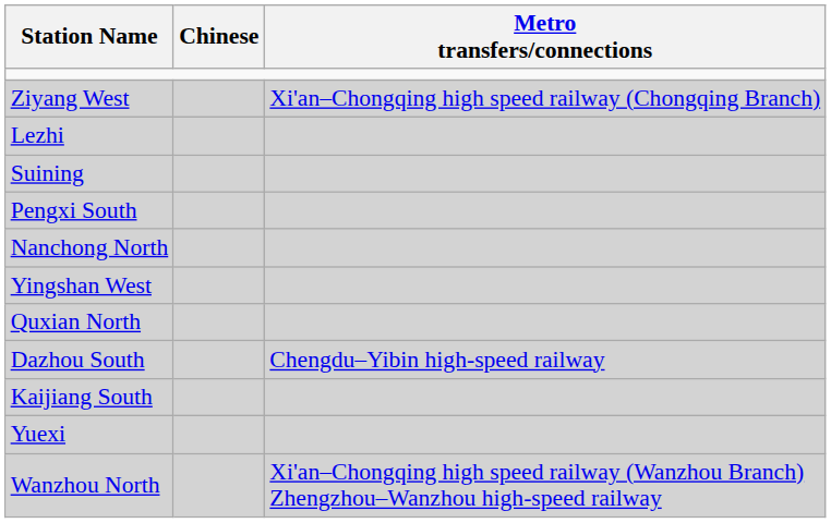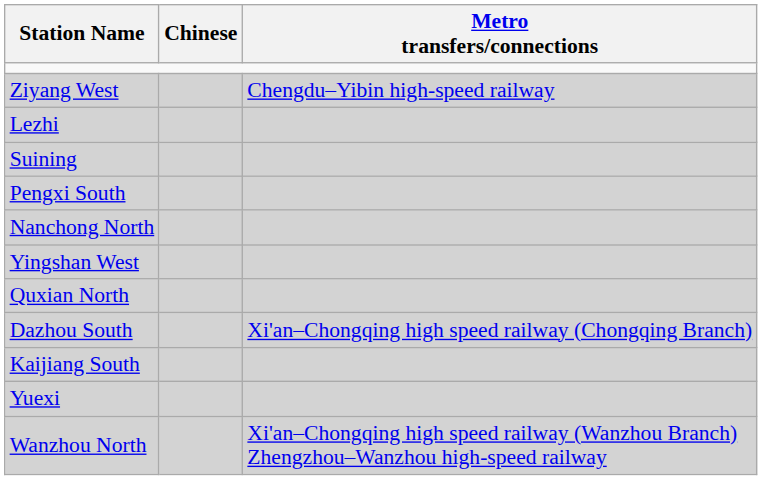Ziyang West | Metro transfers/connections: Xi'an–Chongqing high speed railway (Chongqing Branch) -> Chengdu–Yibin high-speed railway
Dazhou South | Metro transfers/connections: Chengdu–Yibin high-speed railway -> Xi'an–Chongqing high speed railway (Chongqing Branch)
